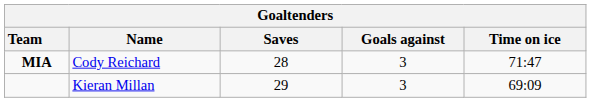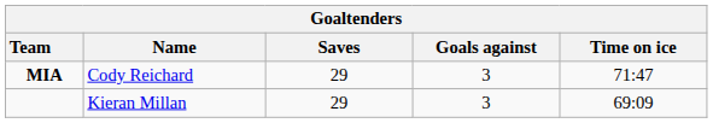MIA | Saves: 28 -> 29
